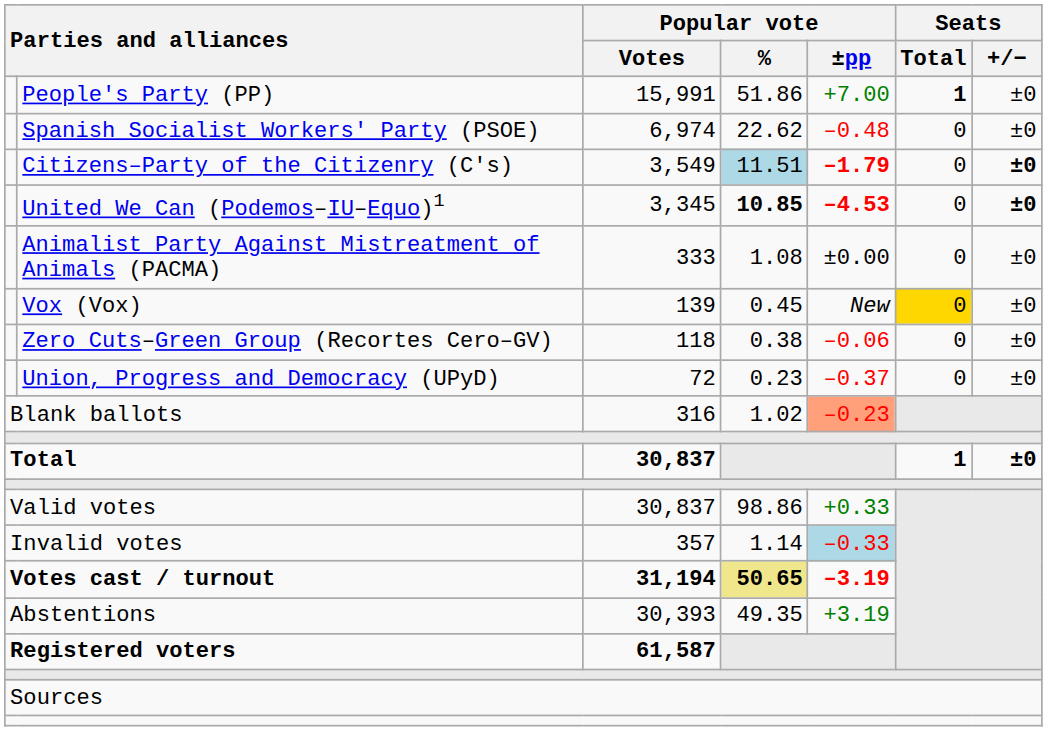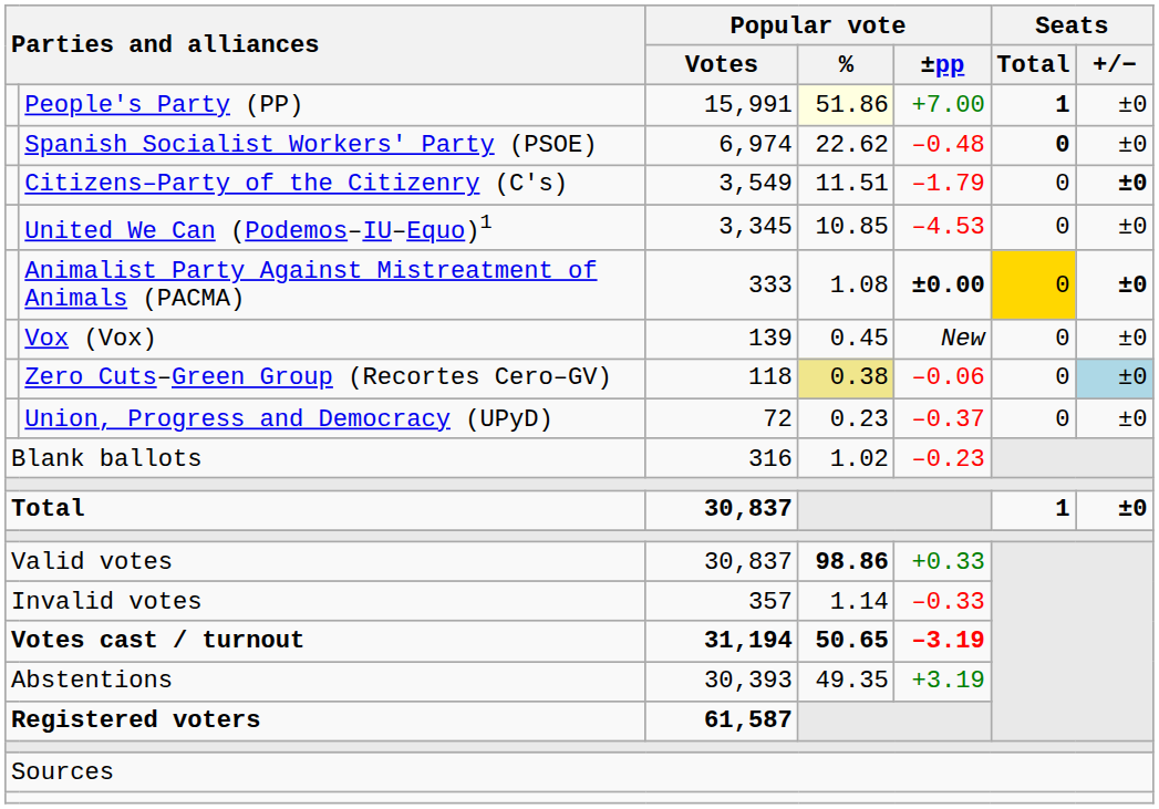People's Party (PP) | Popular vote / %: no background -> lightyellow background
Spanish Socialist Workers' Party (PSOE) | Seats / Total: normal -> bold
Citizens–Party of the Citizenry (C's) | Popular vote / %: lightblue background -> no background
Citizens–Party of the Citizenry (C's) | Popular vote / ±pp: bold -> normal
United We Can (Podemos–IU–Equo)1 | Popular vote / %: bold -> normal
United We Can (Podemos–IU–Equo)1 | Popular vote / ±pp: bold -> normal
United We Can (Podemos–IU–Equo)1 | Seats / +/−: bold -> normal
Animalist Party Against Mistreatment of Animals (PACMA) | Popular vote / ±pp: normal -> bold
Animalist Party Against Mistreatment of Animals (PACMA) | Seats / Total: no background -> gold background
Animalist Party Against Mistreatment of Animals (PACMA) | Seats / +/−: normal -> bold
Vox (Vox) | Seats / Total: gold background -> no background
Zero Cuts–Green Group (Recortes Cero–GV) | Popular vote / %: no background -> khaki background
Zero Cuts–Green Group (Recortes Cero–GV) | Seats / +/−: no background -> lightblue background
Blank ballots | Popular vote / ±pp: lightsalmon background -> no background
Valid votes | Popular vote / %: normal -> bold
Invalid votes | Popular vote / ±pp: lightblue background -> no background
Votes cast / turnout | Popular vote / %: khaki background -> no background
